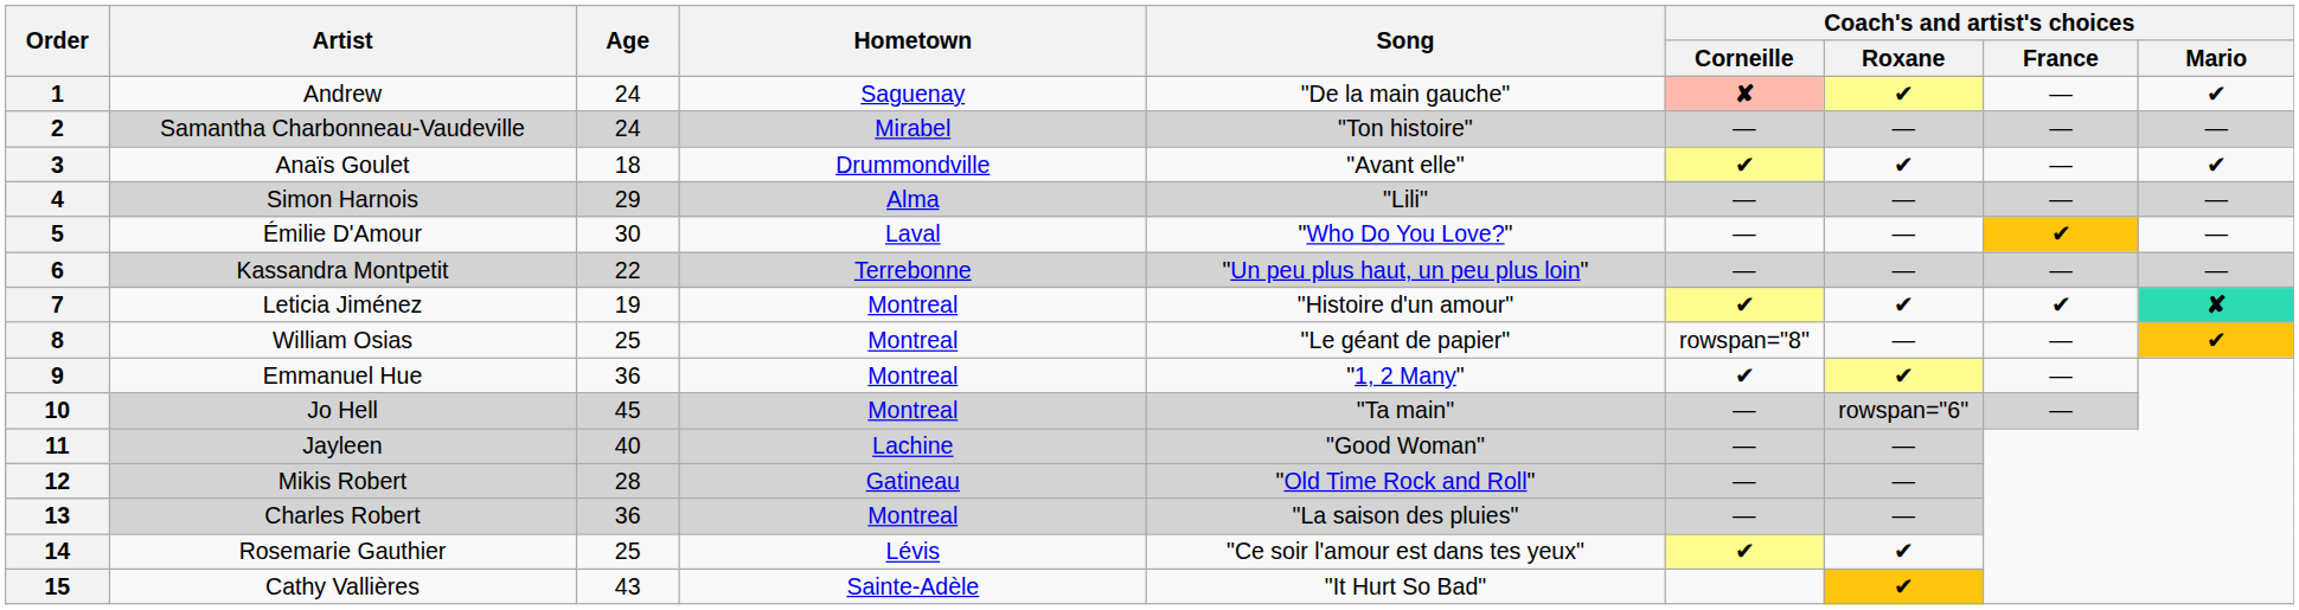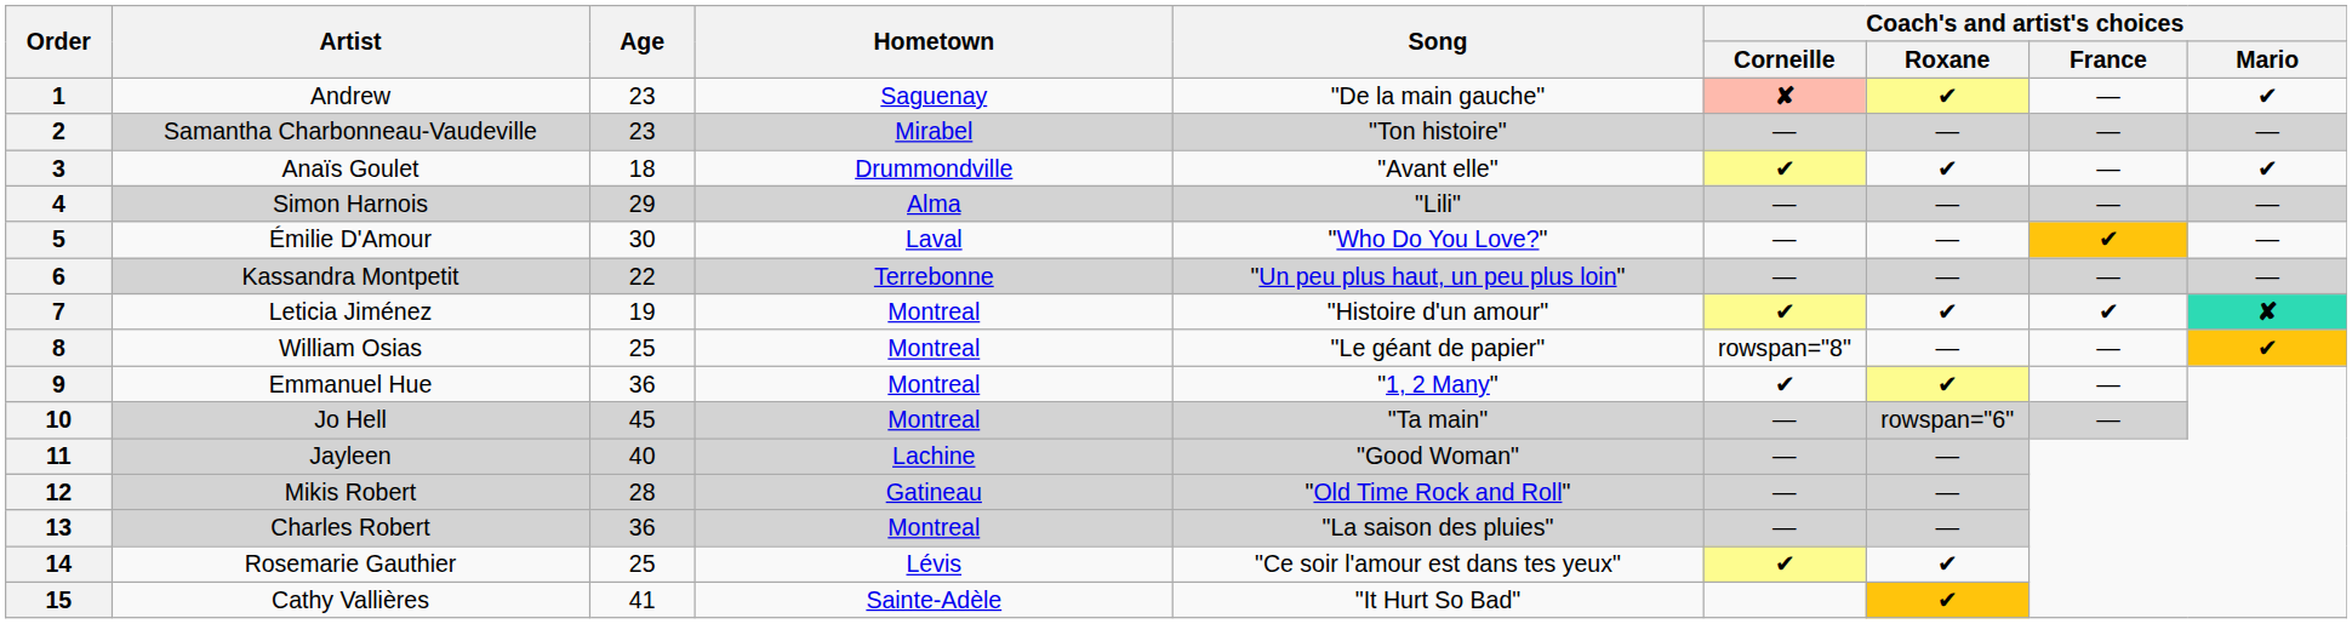1 | Age: 24 -> 23
2 | Age: 24 -> 23
15 | Age: 43 -> 41
